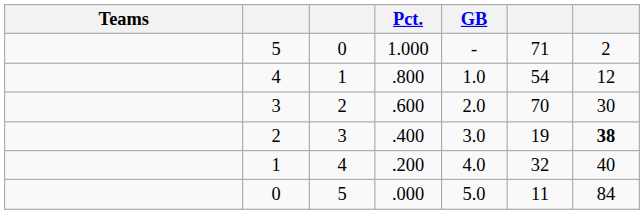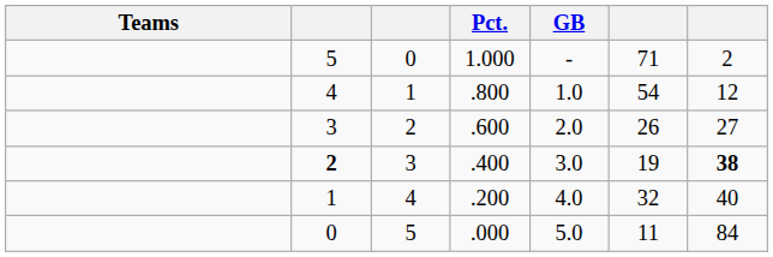row 4 | column 6: 70 -> 26
row 4 | column 7: 30 -> 27
row 5 | column 2: normal -> bold
